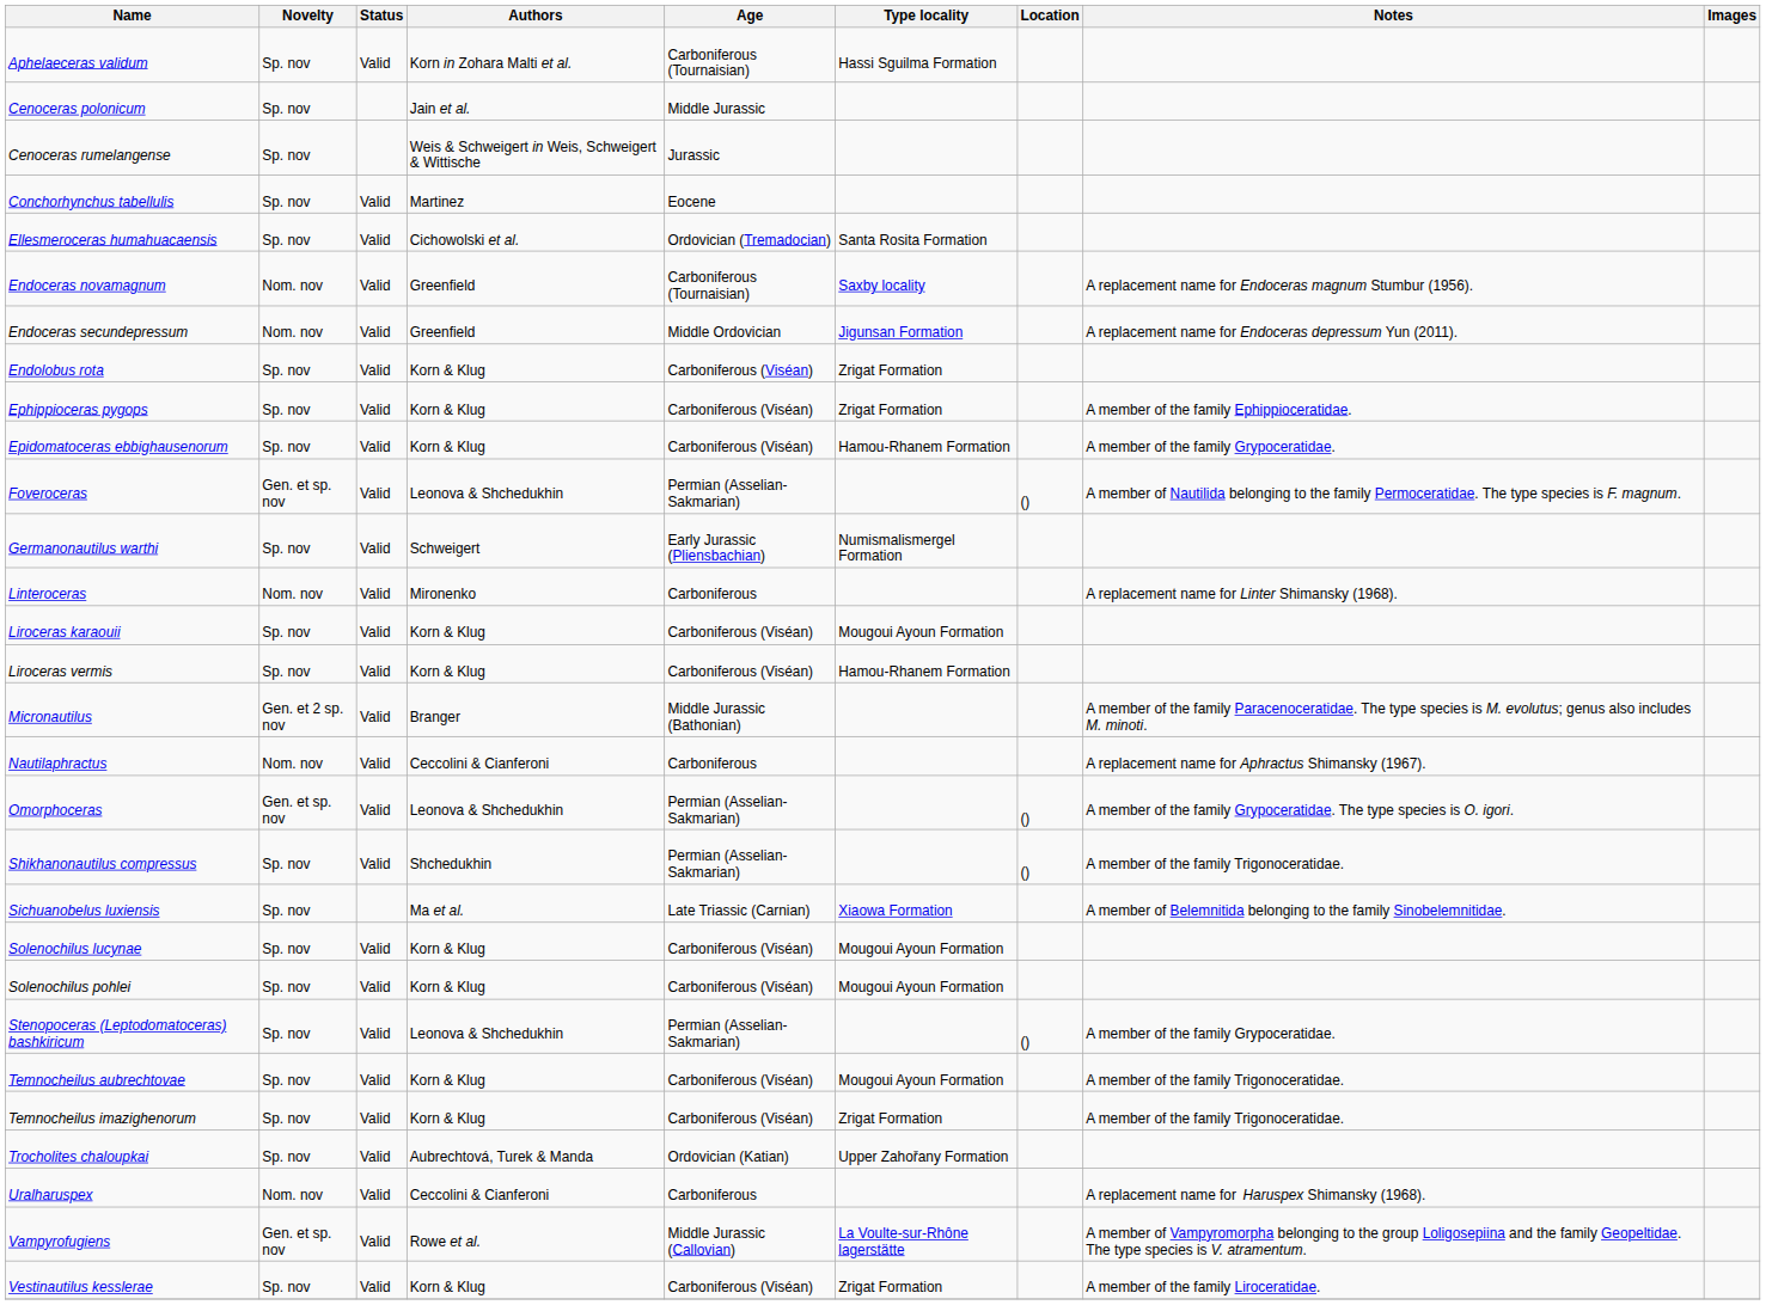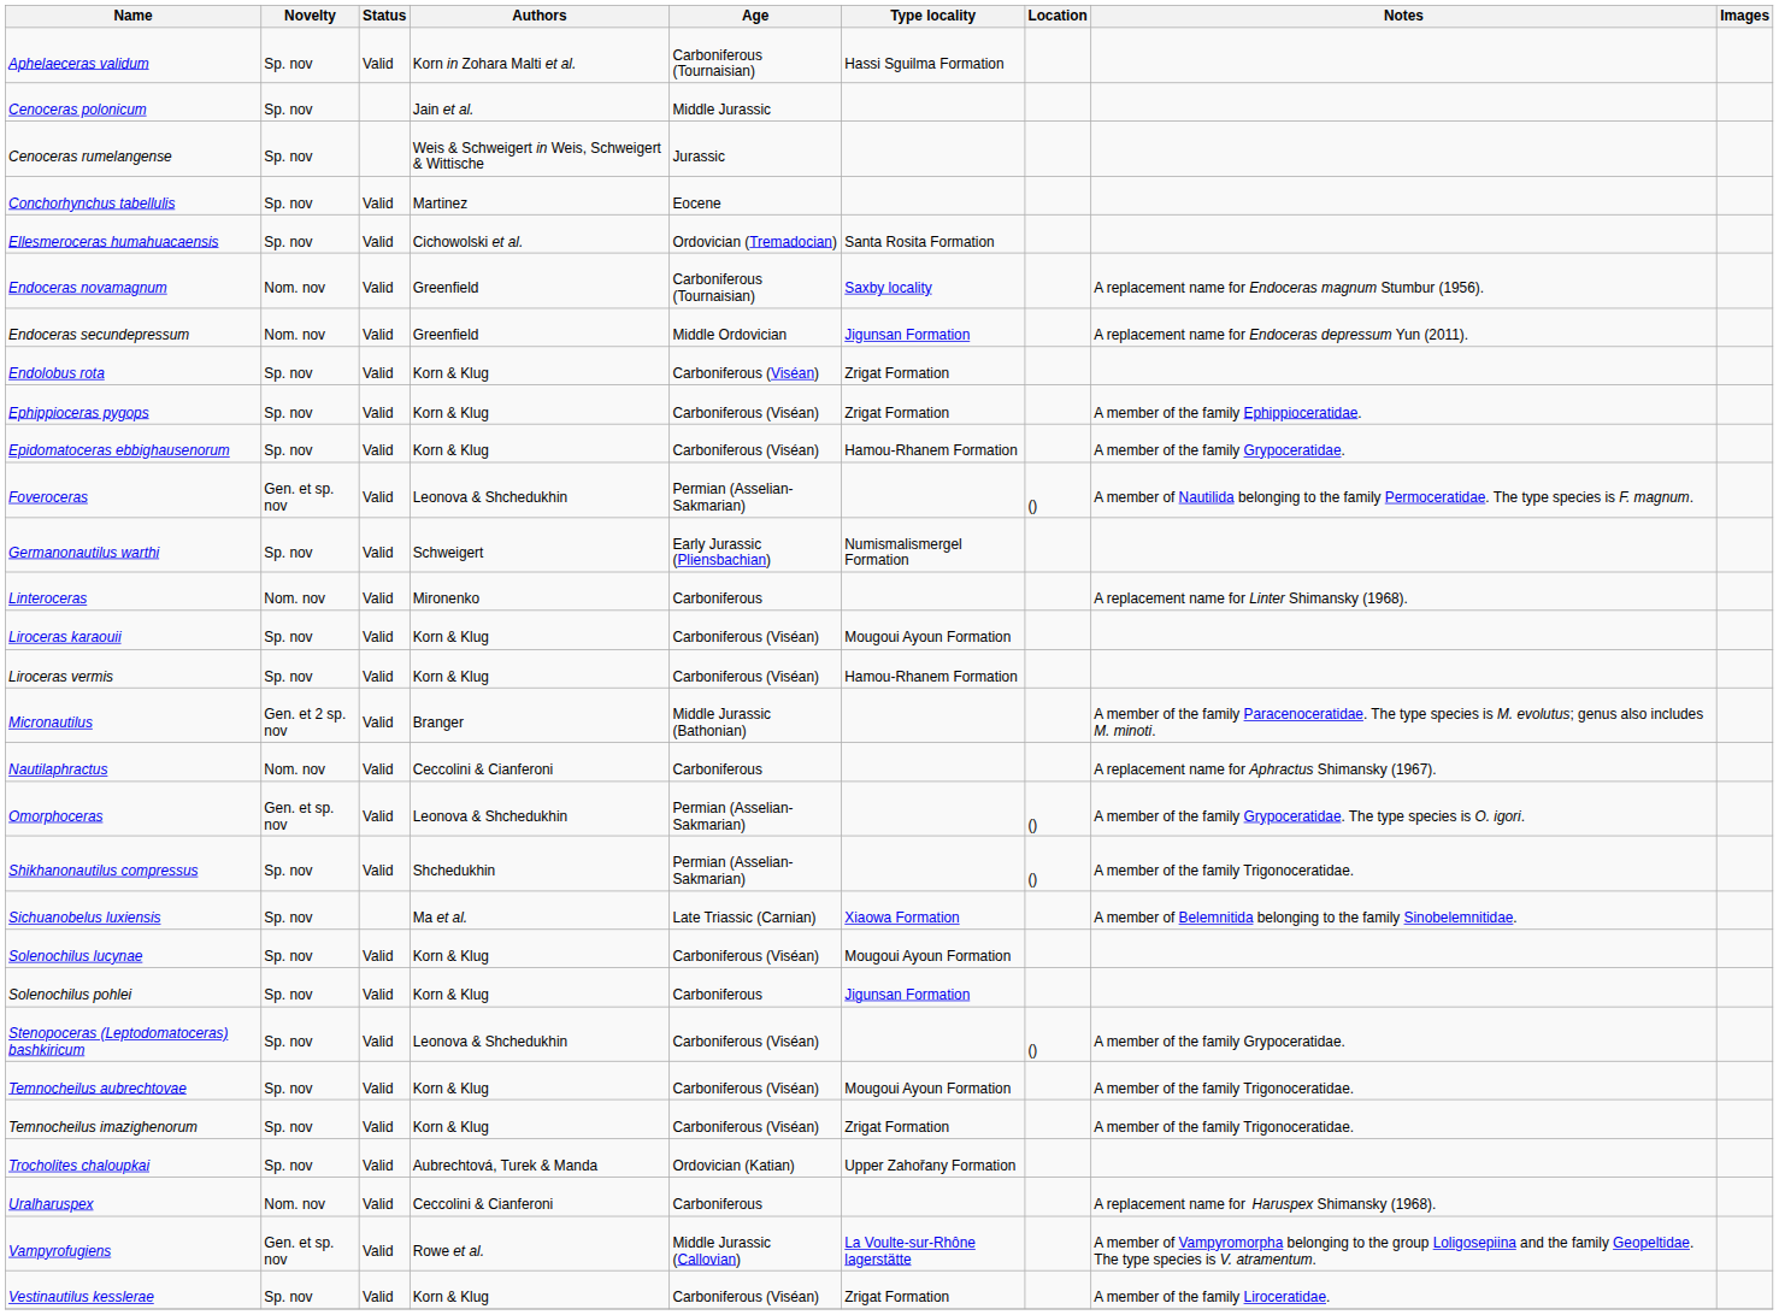Solenochilus pohlei | Age: Carboniferous (Viséan) -> Carboniferous
Solenochilus pohlei | Type locality: Mougoui Ayoun Formation -> Jigunsan Formation
Stenopoceras (Leptodomatoceras) bashkiricum | Age: Permian (Asselian-Sakmarian) -> Carboniferous (Viséan)
